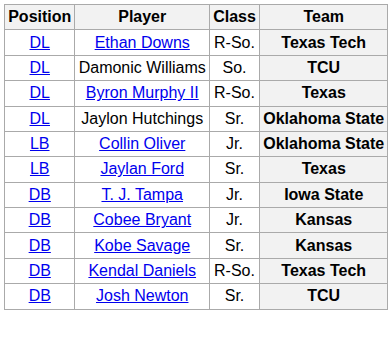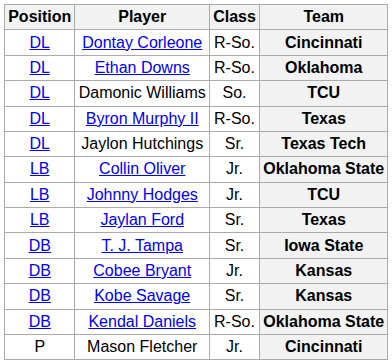+ row: DL | Dontay Corleone | R-So. | Cincinnati
Ethan Downs | Team: Texas Tech -> Oklahoma
Jaylon Hutchings | Team: Oklahoma State -> Texas Tech
+ row: LB | Johnny Hodges | Jr. | TCU
T. J. Tampa | Class: Jr. -> Sr.
Kendal Daniels | Team: Texas Tech -> Oklahoma State
- row: DB | Josh Newton | Sr. | TCU
+ row: P | Mason Fletcher | Jr. | Cincinnati
